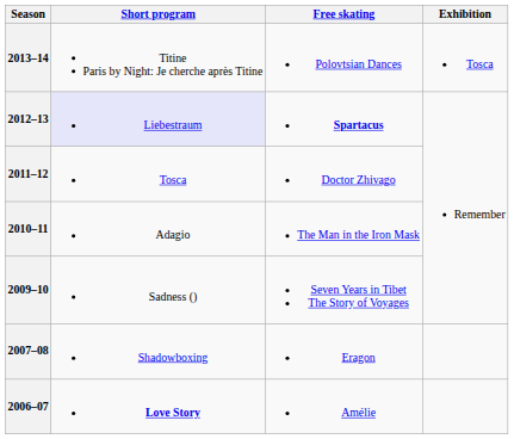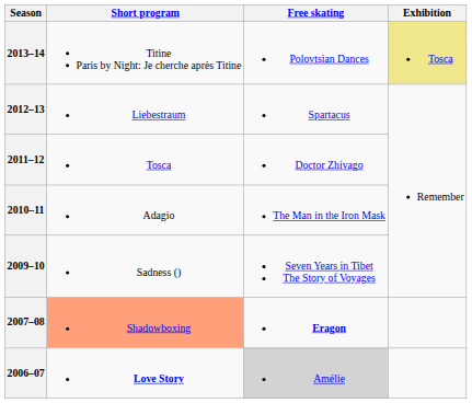2013–14 | Exhibition: no background -> khaki background
2012–13 | Short program: lavender background -> no background
2012–13 | Free skating: bold -> normal
2007–08 | Short program: no background -> lightsalmon background
2007–08 | Free skating: normal -> bold
2006–07 | Free skating: no background -> lightgrey background
